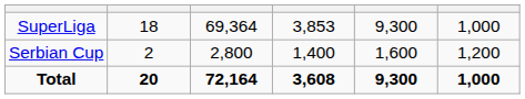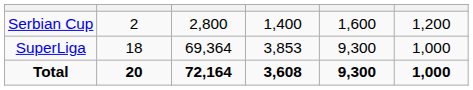rows swapped: SuperLiga <-> Serbian Cup
